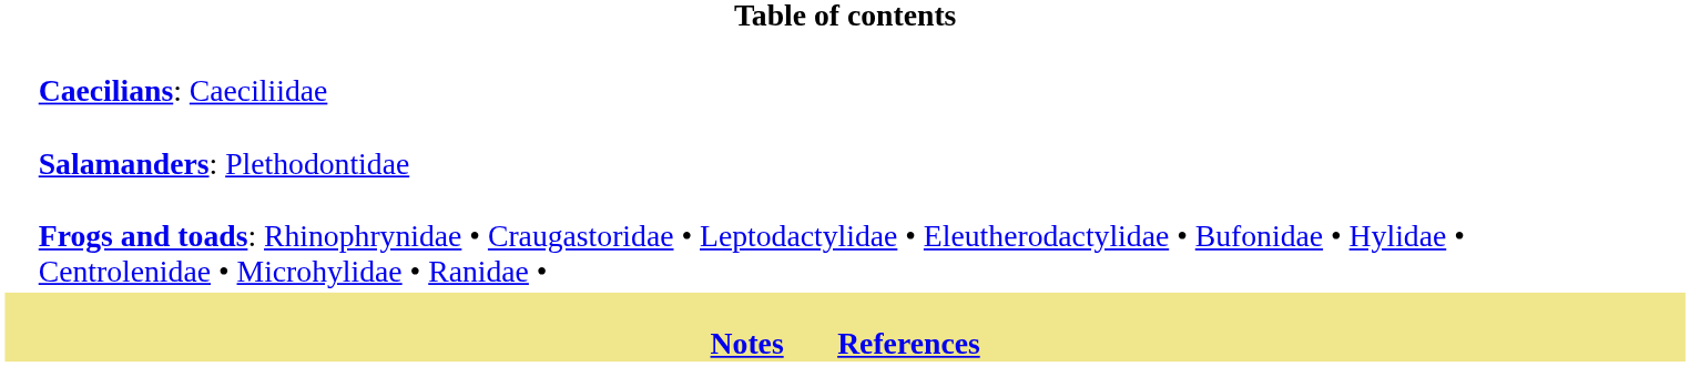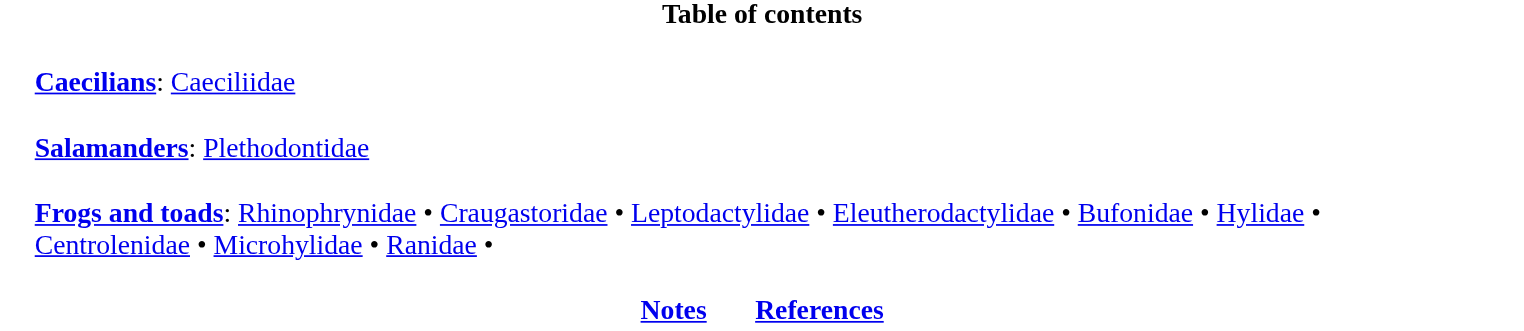row 5 | column 1: khaki background -> no background
